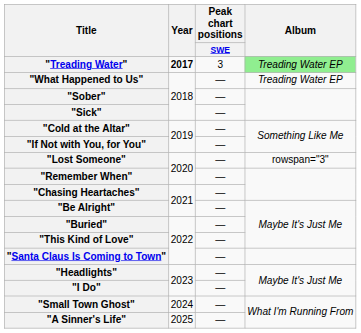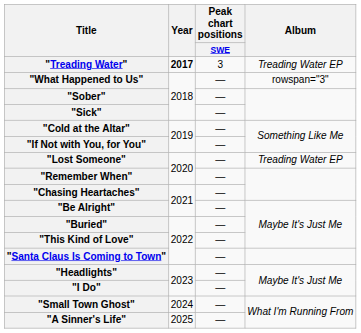"Treading Water" | Album: lightgreen background -> no background
"What Happened to Us" | Album: Treading Water EP -> rowspan="3"
"Lost Someone" | Album: rowspan="3" -> Treading Water EP
